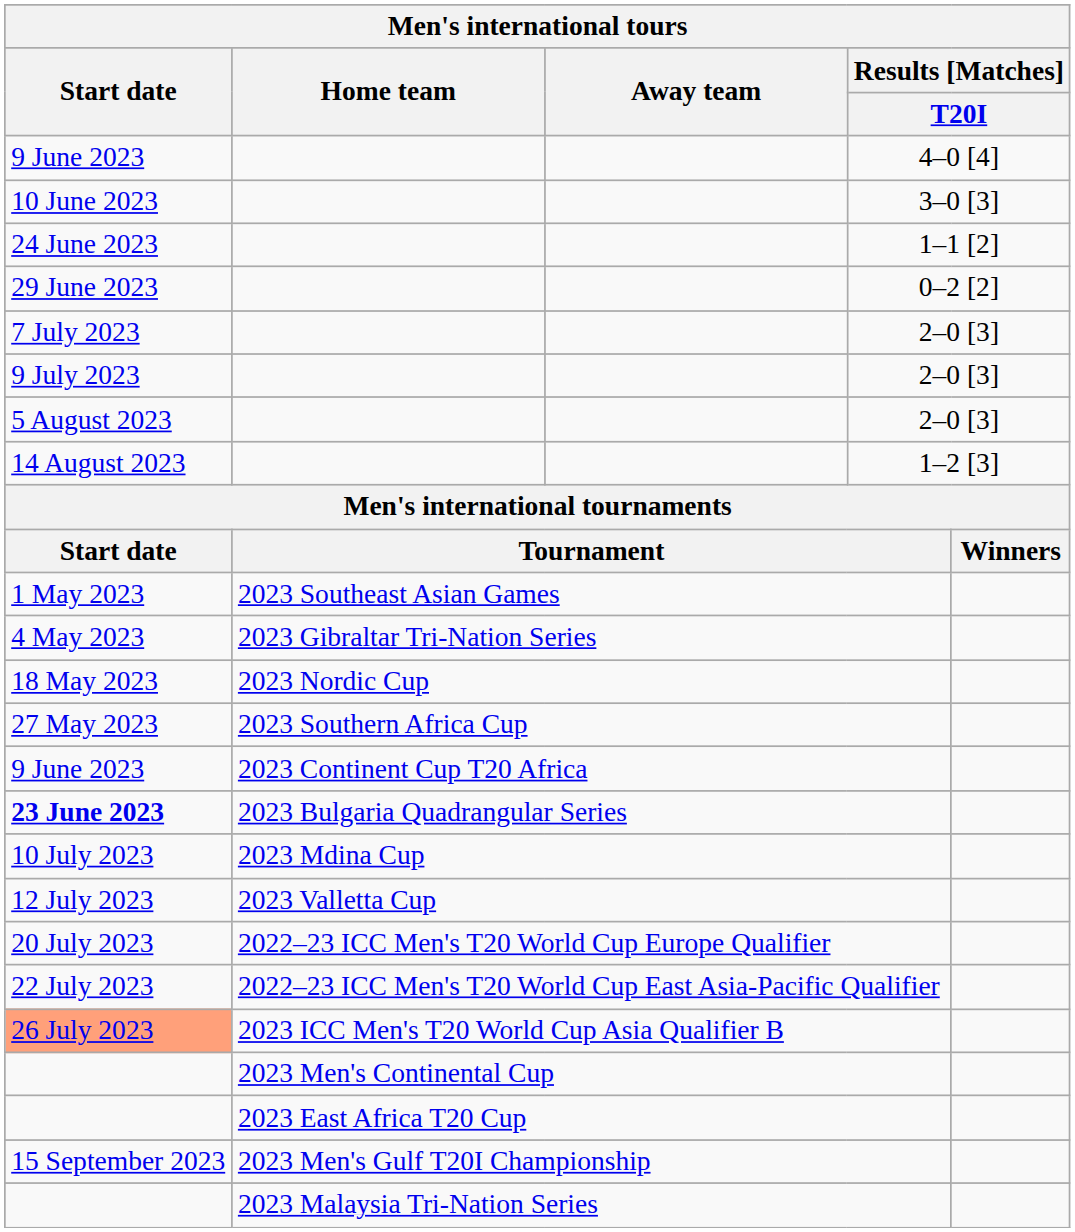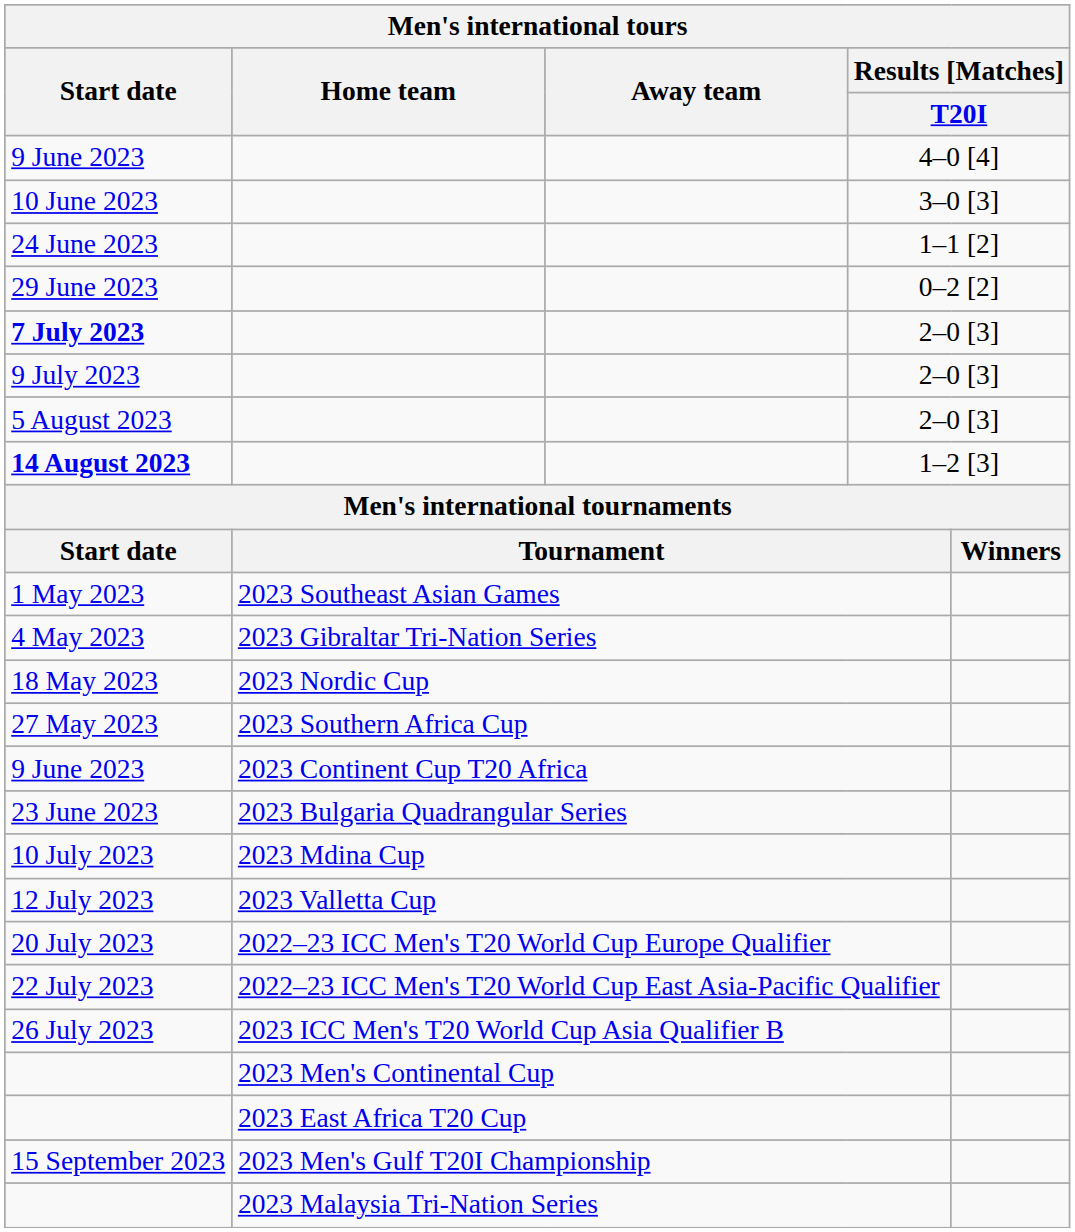7 July 2023 / 2–0 [3] | Start date: normal -> bold
1–2 [3] | Start date: normal -> bold
2023 Bulgaria Quadrangular Series | Start date: bold -> normal
2023 ICC Men's T20 World Cup Asia Qualifier B | Start date: lightsalmon background -> no background
